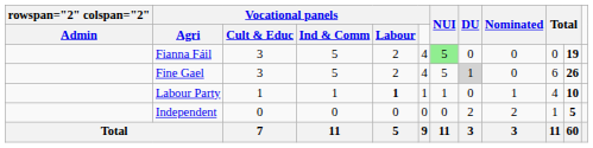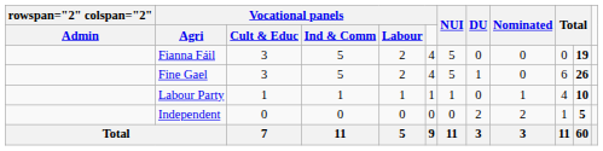Fianna Fáil | NUI: lightgreen background -> no background
Fine Gael | DU: lightgrey background -> no background
Labour Party | Vocational panels / Labour: bold -> normal
